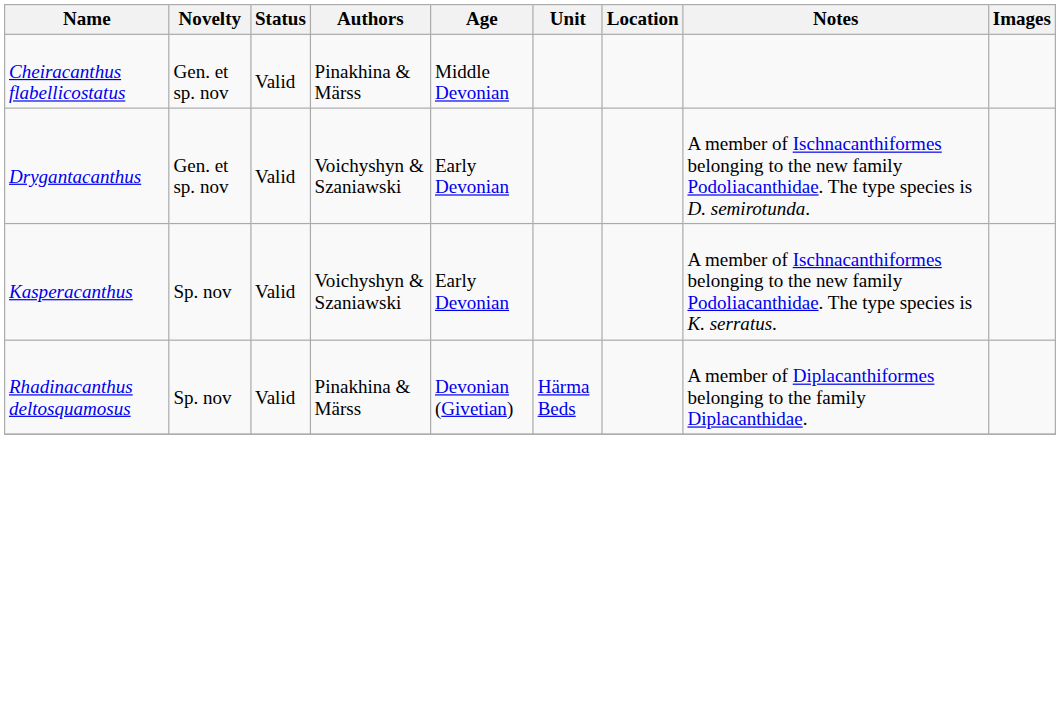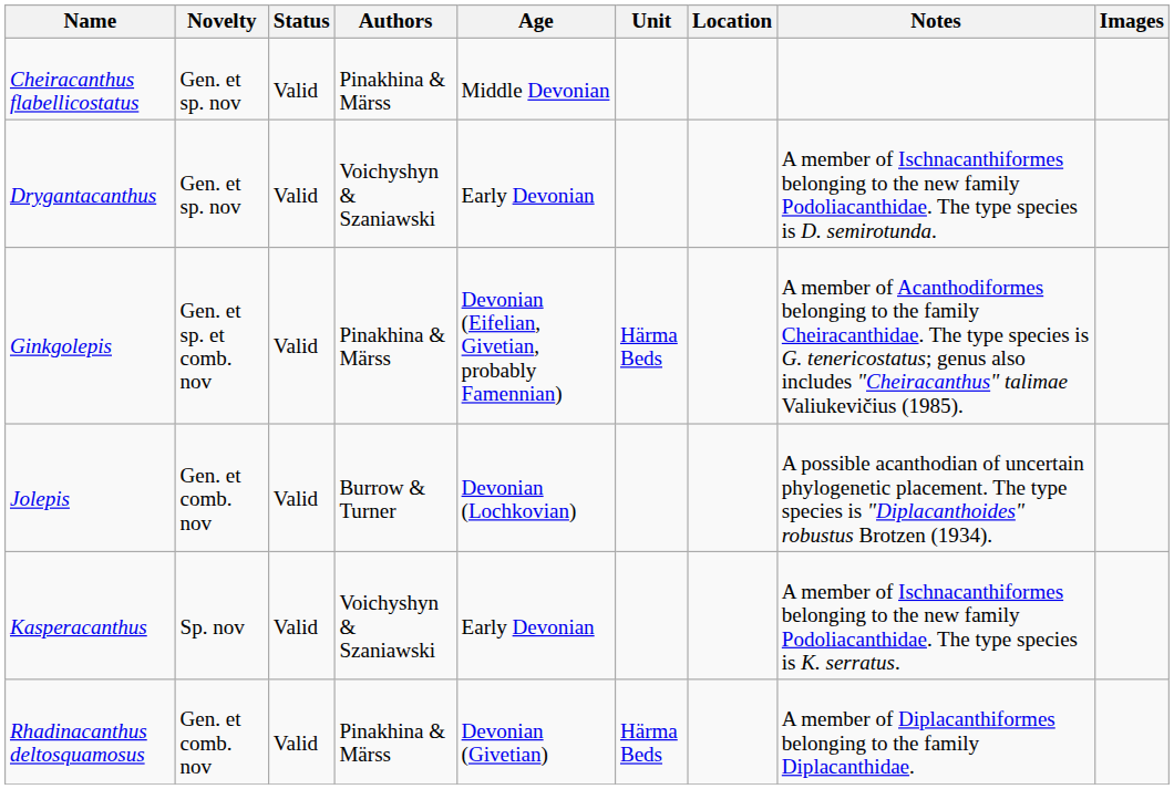+ row: Ginkgolepis | Gen. et sp. et comb. nov | Valid | Pinakhina & Märss | Devonian (Eifelian, Givetian, probably Famennian) | Härma Beds | A member of Acanthodiformes belonging to the family Cheiracanthidae. The type species is G. tenericostatus; genus also includes "Cheiracanthus" talimae Valiukevičius (1985).
+ row: Jolepis | Gen. et comb. nov | Valid | Burrow & Turner | Devonian (Lochkovian) | A possible acanthodian of uncertain phylogenetic placement. The type species is "Diplacanthoides" robustus Brotzen (1934).
Rhadinacanthus deltosquamosus | Novelty: Sp. nov -> Gen. et comb. nov
